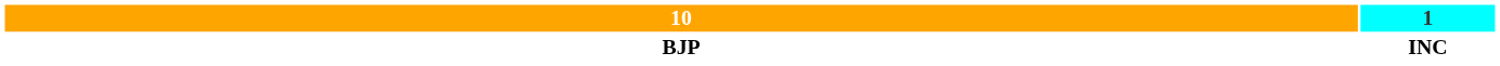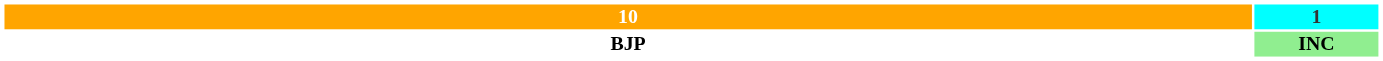BJP | 1: no background -> lightgreen background
